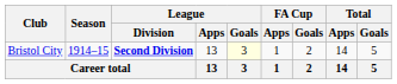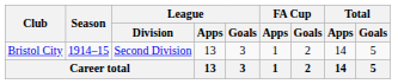Bristol City | League / Division: bold -> normal
Bristol City | League / Goals: lightyellow background -> no background
